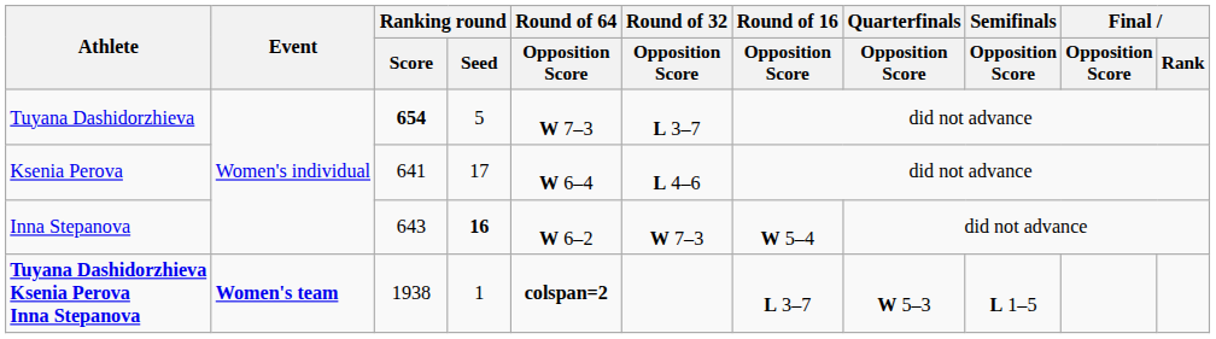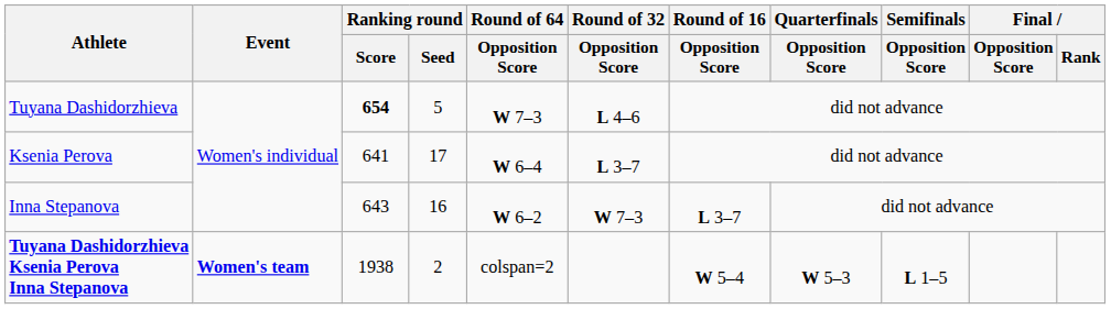Tuyana Dashidorzhieva | Round of 32 / Opposition Score: L 3–7 -> L 4–6
Ksenia Perova | Round of 32 / Opposition Score: L 4–6 -> L 3–7
Inna Stepanova | Ranking round / Seed: bold -> normal
Inna Stepanova | Round of 16 / Opposition Score: W 5–4 -> L 3–7
Tuyana Dashidorzhieva Ksenia Perova Inna Stepanova | Ranking round / Seed: 1 -> 2
Tuyana Dashidorzhieva Ksenia Perova Inna Stepanova | Round of 64 / Opposition Score: bold -> normal
Tuyana Dashidorzhieva Ksenia Perova Inna Stepanova | Round of 16 / Opposition Score: L 3–7 -> W 5–4
